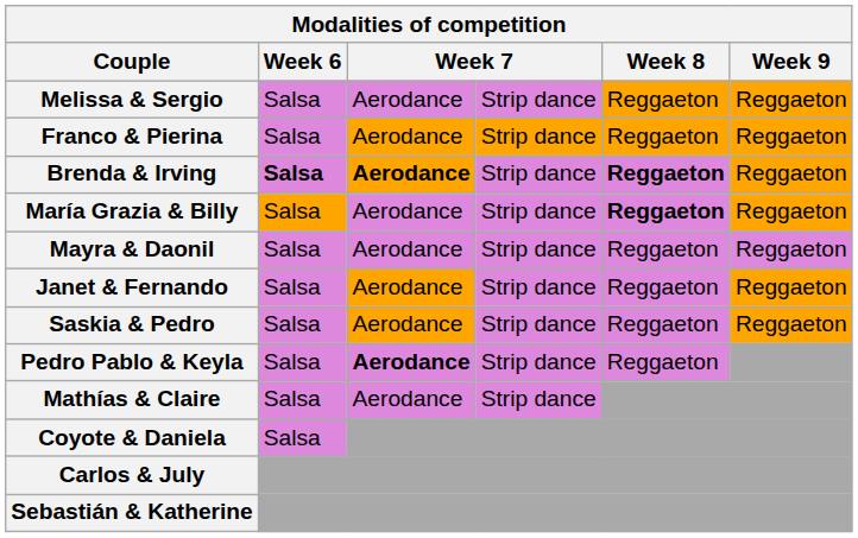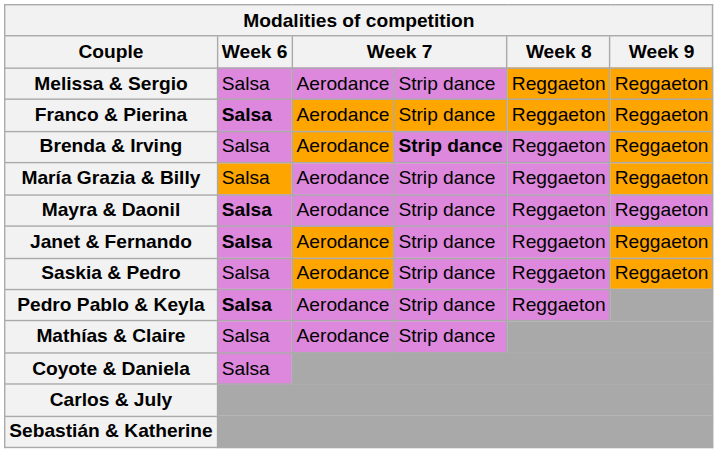Franco & Pierina | Week 6: normal -> bold
Brenda & Irving | Week 6: bold -> normal
Brenda & Irving | column 3: bold -> normal
Brenda & Irving | column 4: normal -> bold
Brenda & Irving | Week 8: bold -> normal
María Grazia & Billy | Week 8: bold -> normal
Mayra & Daonil | Week 6: normal -> bold
Janet & Fernando | Week 6: normal -> bold
Pedro Pablo & Keyla | Week 6: normal -> bold
Pedro Pablo & Keyla | column 3: bold -> normal
